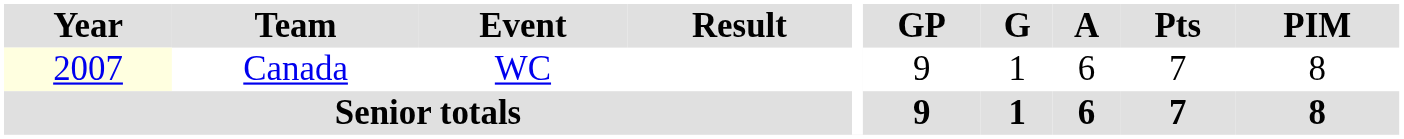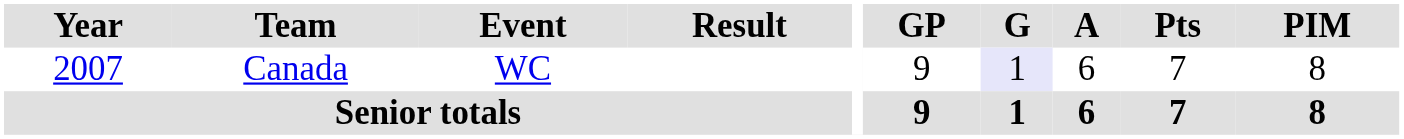Canada | Year: lightyellow background -> no background
Canada | G: no background -> lavender background
